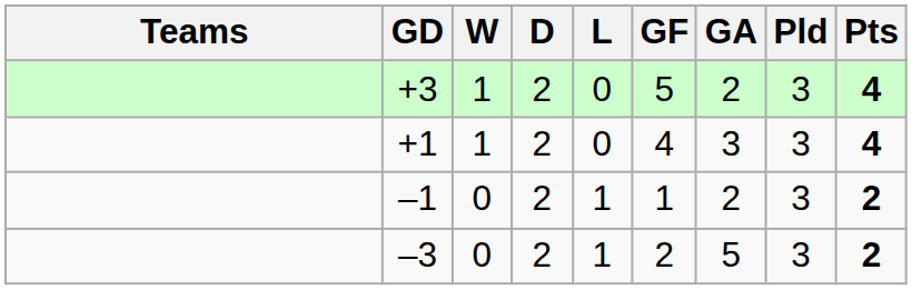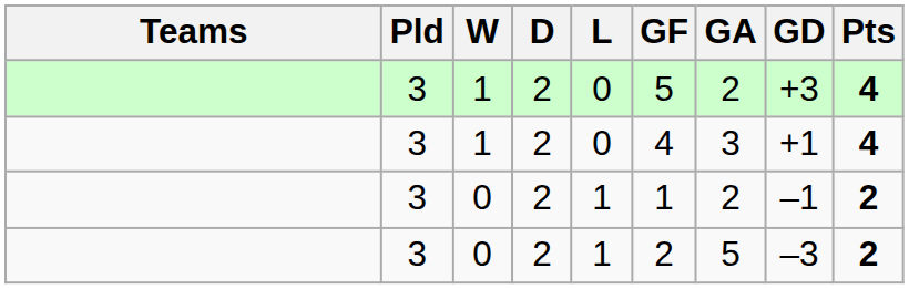columns swapped: Pld <-> GD
